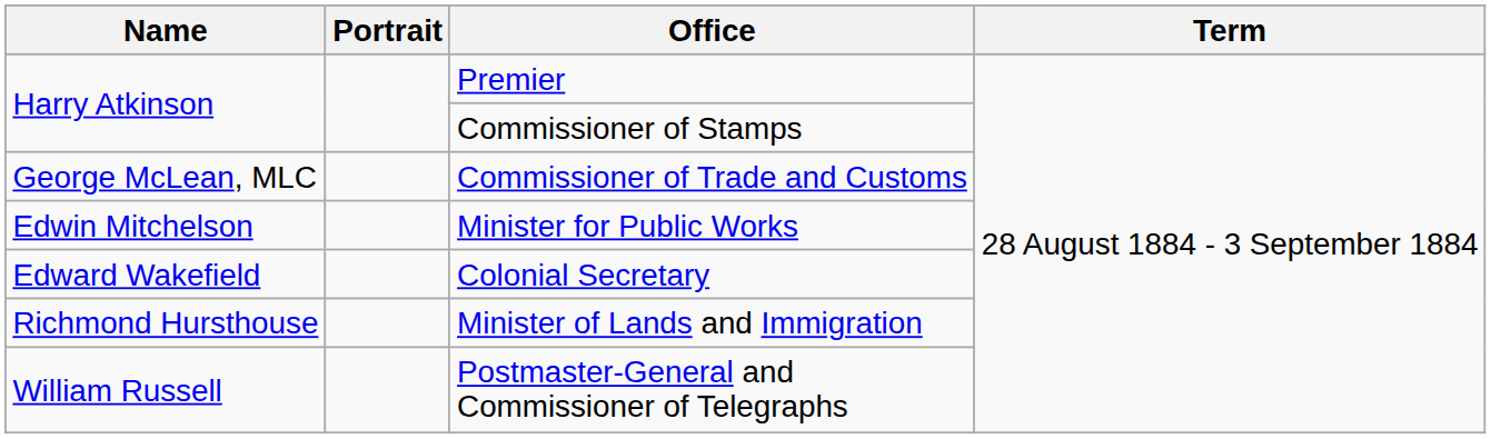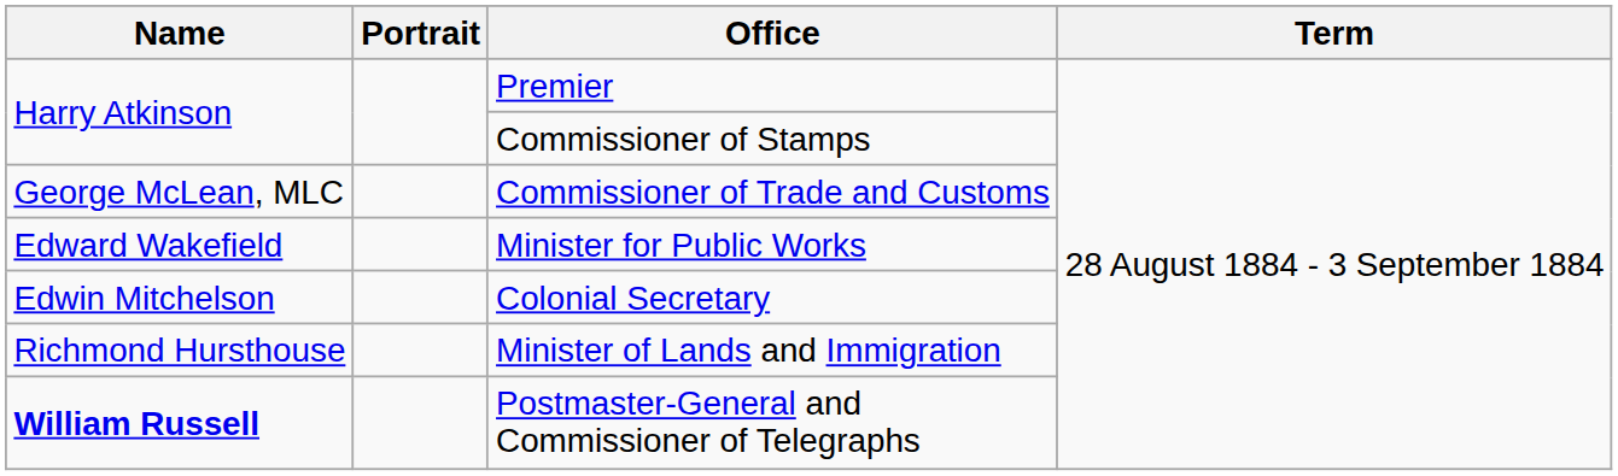Minister for Public Works | Name: Edwin Mitchelson -> Edward Wakefield
Colonial Secretary | Name: Edward Wakefield -> Edwin Mitchelson
Postmaster-General and Commissioner of Telegraphs | Name: normal -> bold
